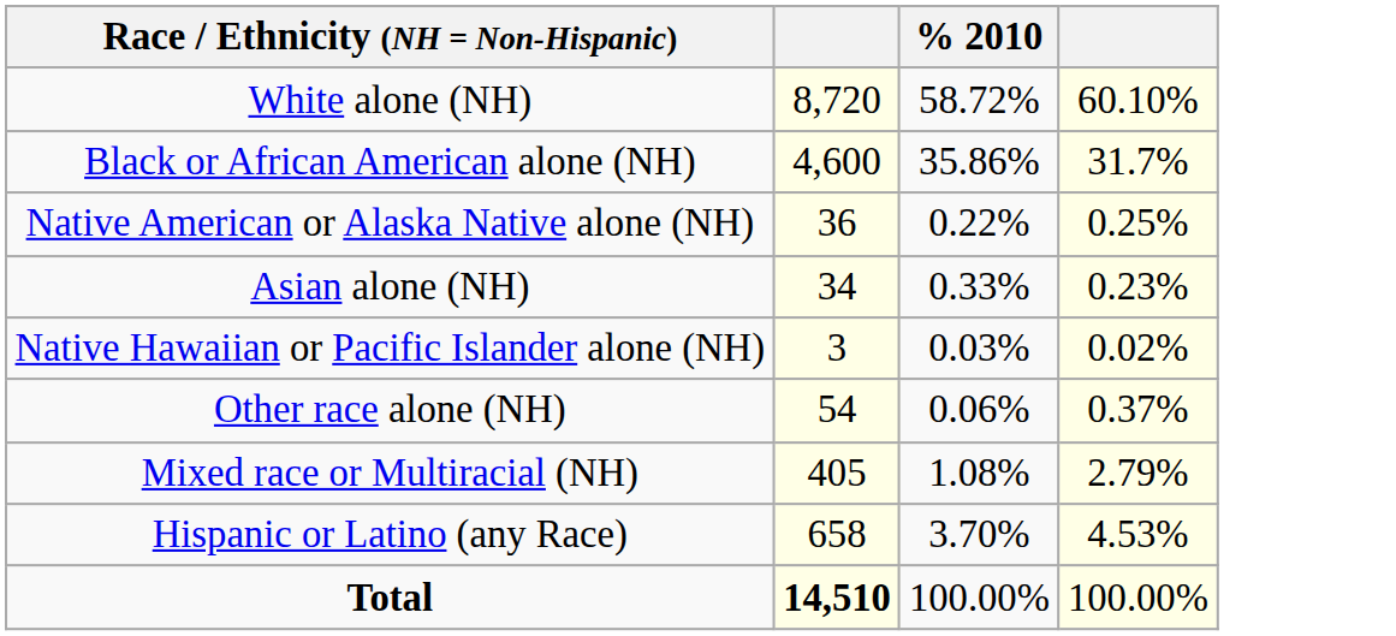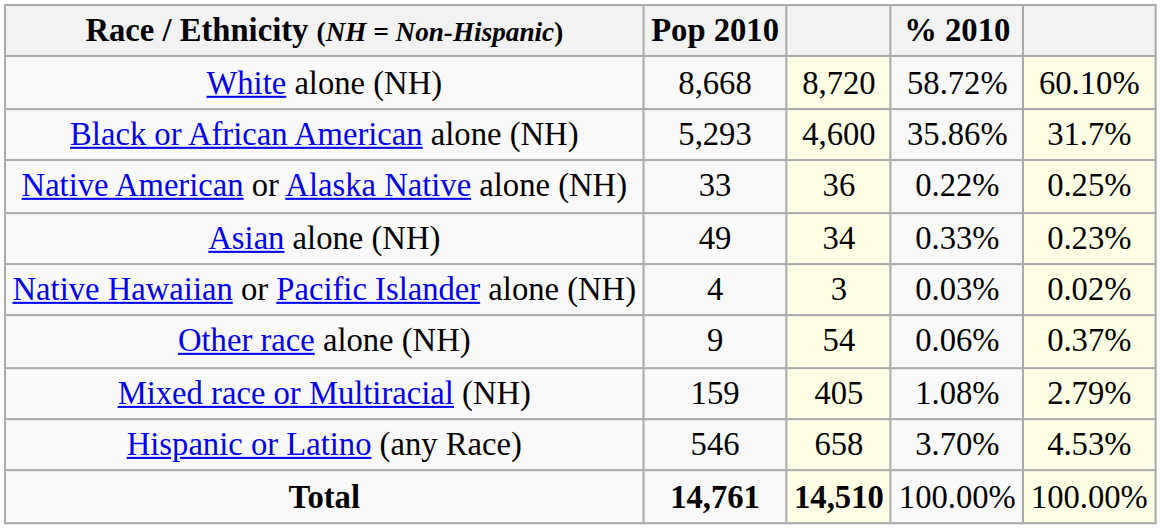+ column: Pop 2010 | 8,668 | 5,293 | 33 | 49 | 4 | 9 | 159 | 546 | 14,761
